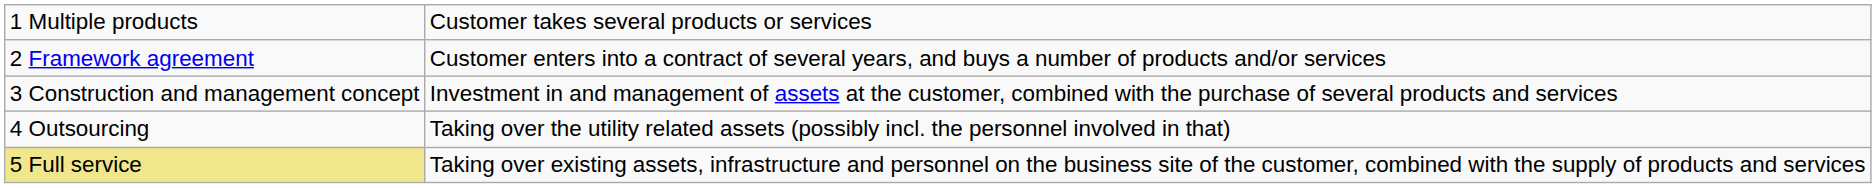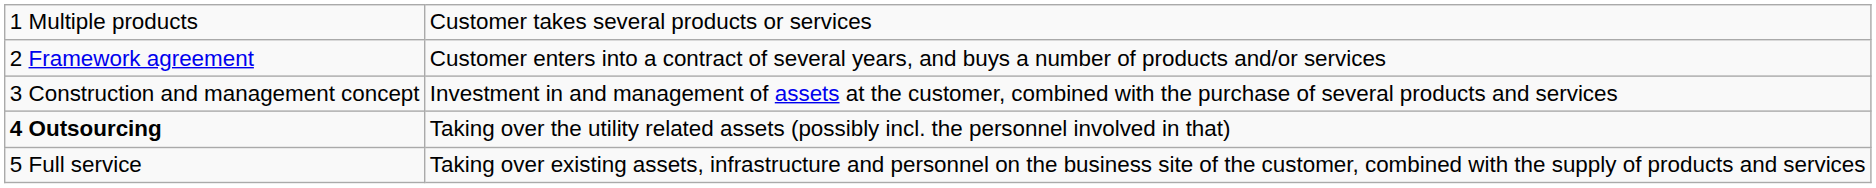4 Outsourcing | column 1: normal -> bold
5 Full service | column 1: khaki background -> no background
